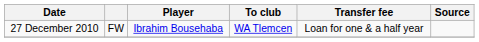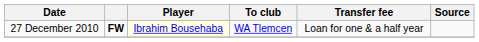27 December 2010 | column 2: normal -> bold
27 December 2010 | Player: no background -> lightyellow background
